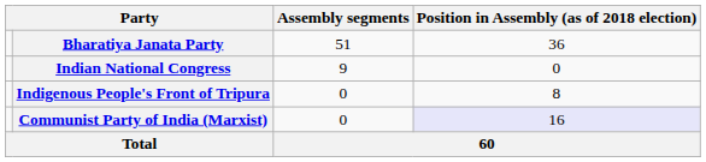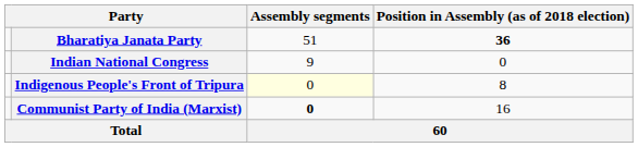Bharatiya Janata Party | Position in Assembly (as of 2018 election): normal -> bold
Indigenous People's Front of Tripura | Assembly segments: no background -> lightyellow background
Communist Party of India (Marxist) | Assembly segments: normal -> bold
Communist Party of India (Marxist) | Position in Assembly (as of 2018 election): lavender background -> no background
